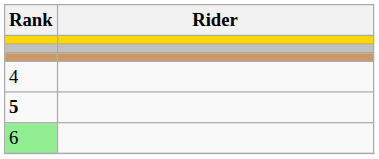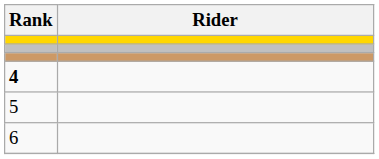row 5 | Rank: normal -> bold
row 6 | Rank: bold -> normal
row 7 | Rank: lightgreen background -> no background
